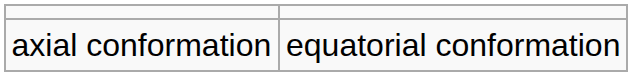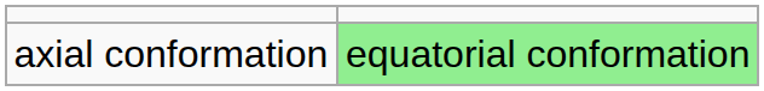axial conformation | column 2: no background -> lightgreen background
